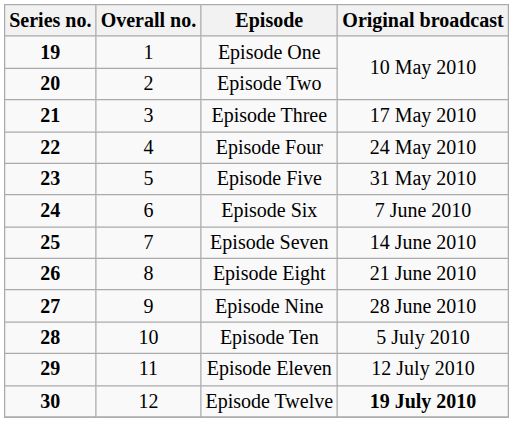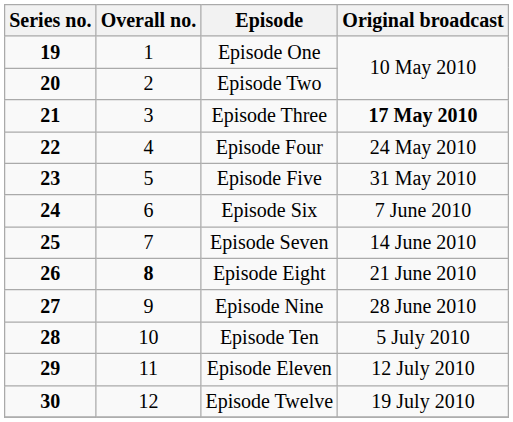Episode Three | Original broadcast: normal -> bold
Episode Eight | Overall no.: normal -> bold
Episode Twelve | Original broadcast: bold -> normal
